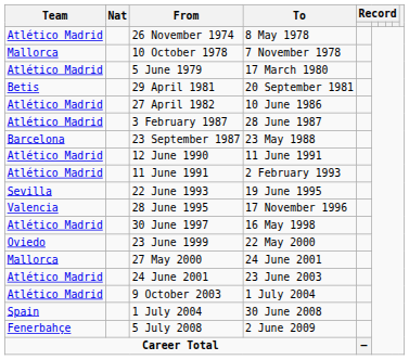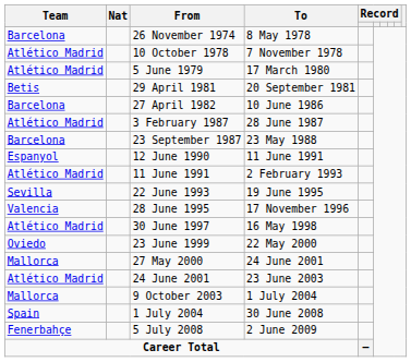26 November 1974 | Team: Atlético Madrid -> Barcelona
10 October 1978 | Team: Mallorca -> Atlético Madrid
27 April 1982 | Team: Atlético Madrid -> Barcelona
12 June 1990 | Team: Atlético Madrid -> Espanyol
9 October 2003 | Team: Atlético Madrid -> Mallorca
